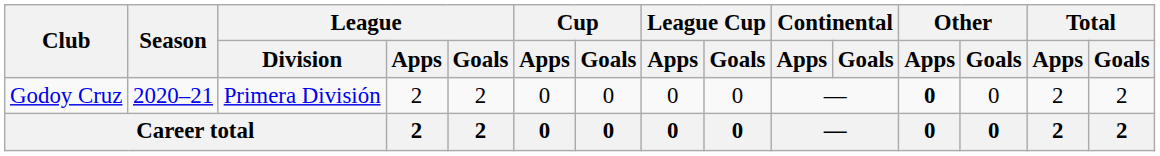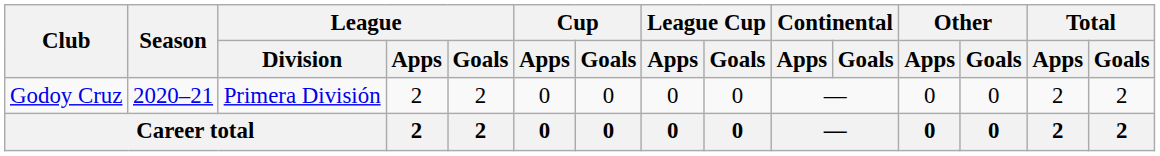Godoy Cruz | Other / Apps: bold -> normal
